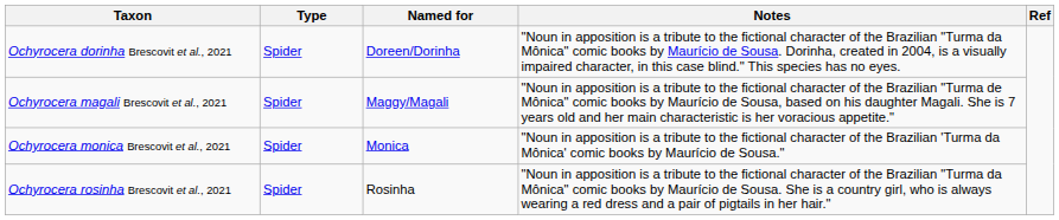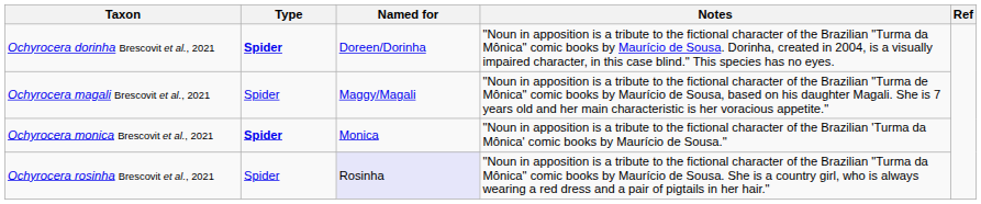Ochyrocera dorinha Brescovit et al., 2021 | Type: normal -> bold
Ochyrocera monica Brescovit et al., 2021 | Type: normal -> bold
Ochyrocera rosinha Brescovit et al., 2021 | Named for: no background -> lavender background
